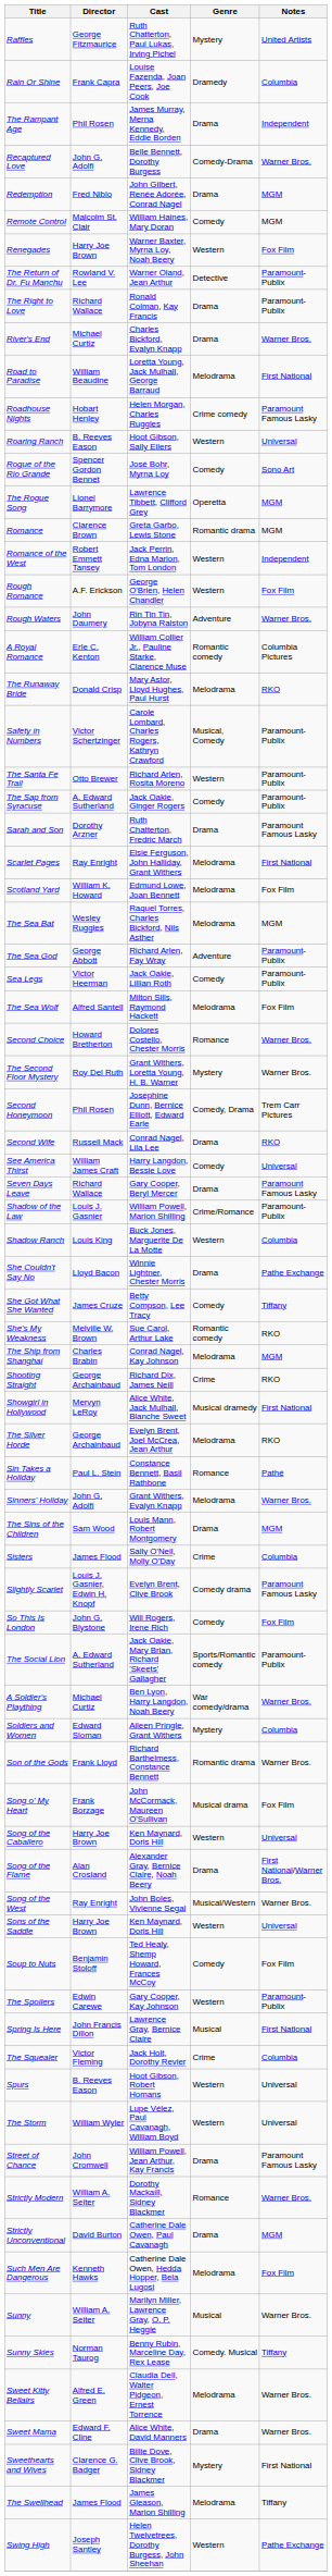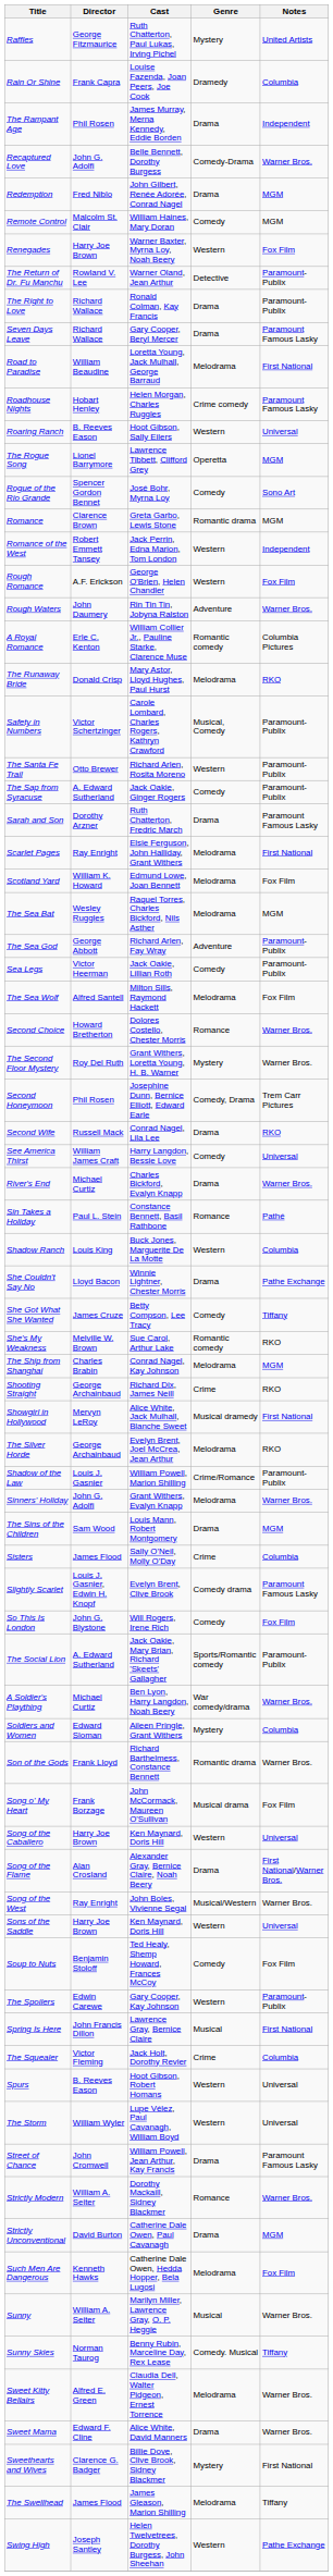rows swapped: River's End <-> Seven Days Leave
rows swapped: Rogue of the Rio Grande <-> The Rogue Song
rows swapped: Shadow of the Law <-> Sin Takes a Holiday
